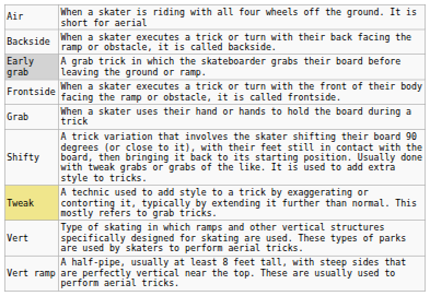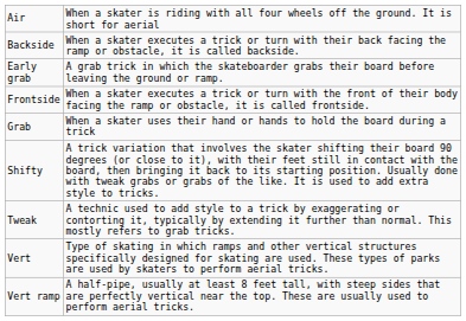Early grab | column 1: lightgrey background -> no background
Tweak | column 1: khaki background -> no background
